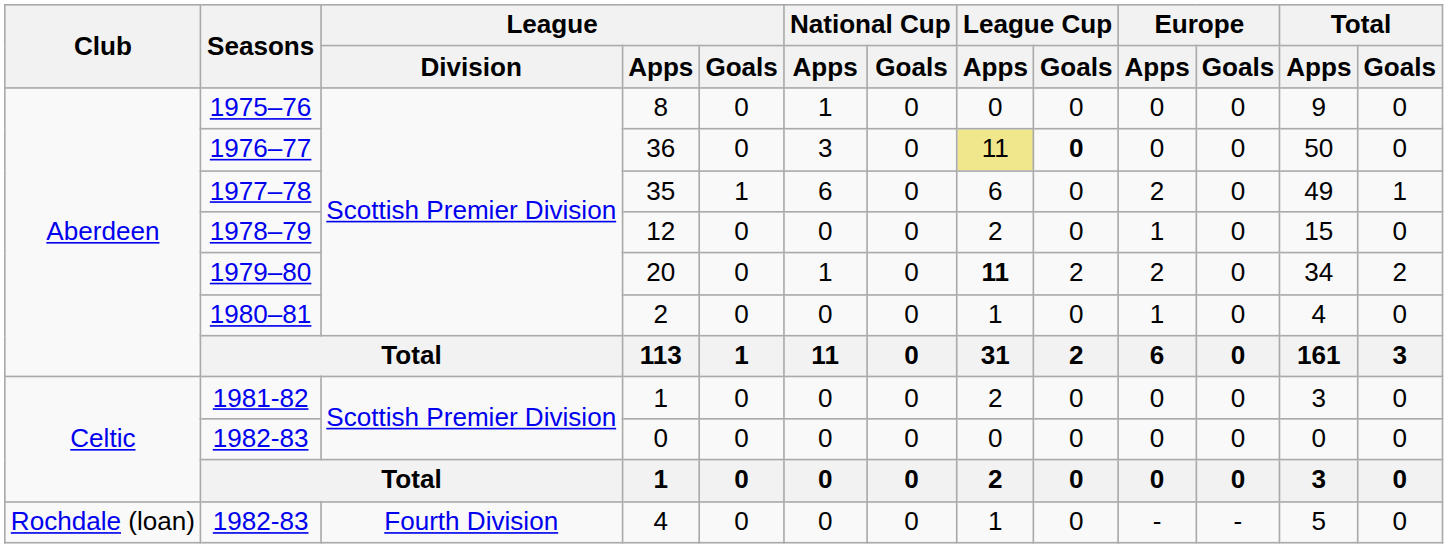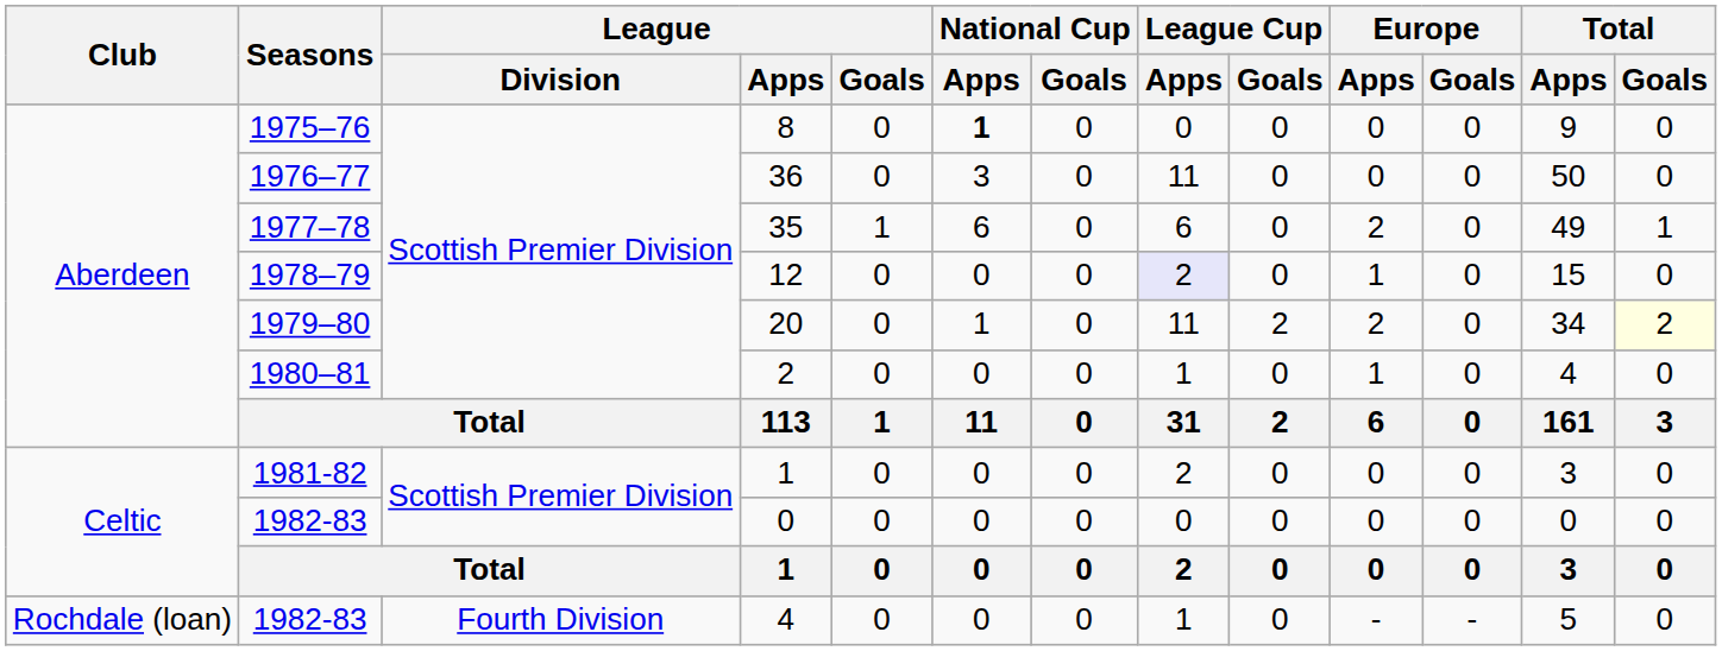8 | National Cup / Apps: normal -> bold
36 | League Cup / Apps: khaki background -> no background
36 | League Cup / Goals: bold -> normal
12 | League Cup / Apps: no background -> lavender background
20 | League Cup / Apps: bold -> normal
20 | Total / Goals: no background -> lightyellow background
